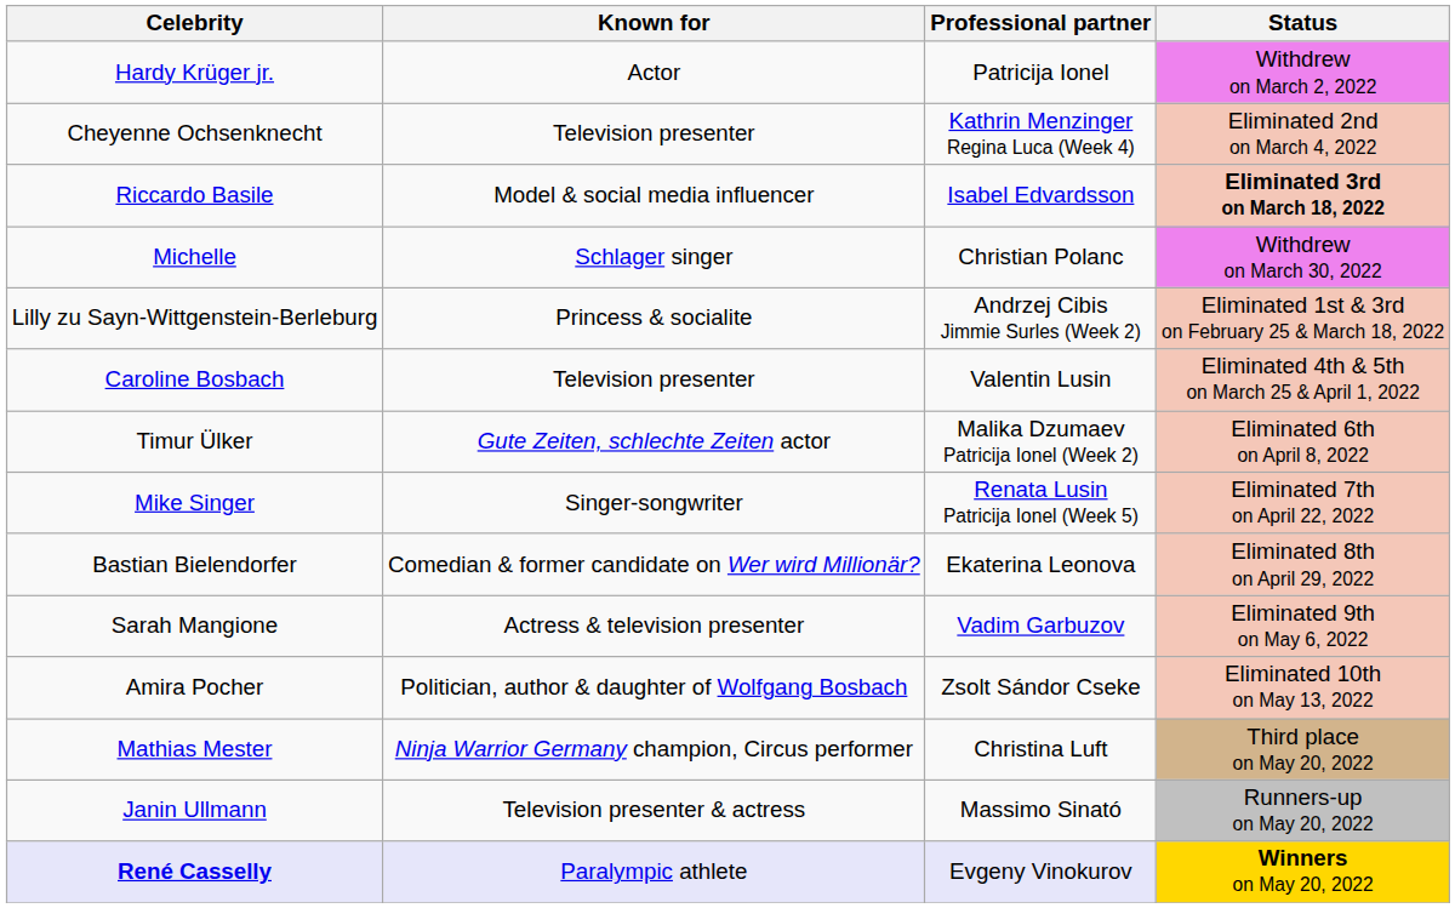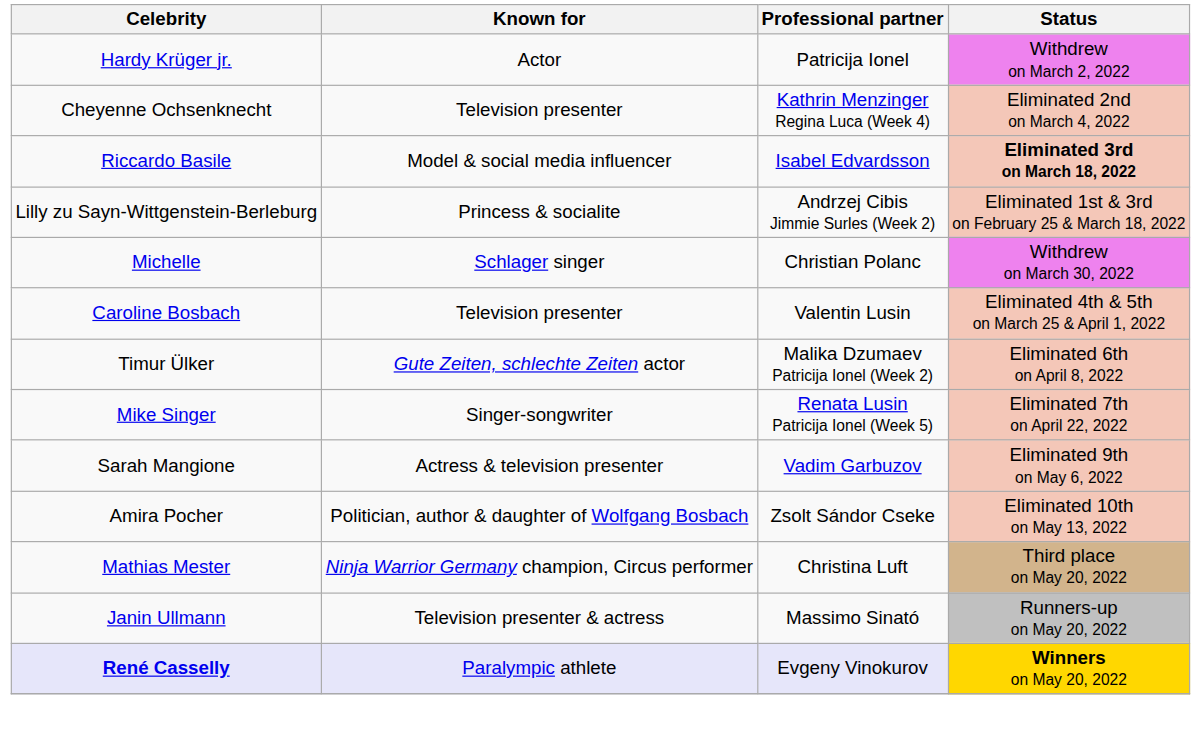rows swapped: Lilly zu Sayn-Wittgenstein-Berleburg <-> Michelle
- row: Bastian Bielendorfer | Comedian & former candidate on Wer wird Millionär? | Ekaterina Leonova | Eliminated 8th on April 29, 2022
